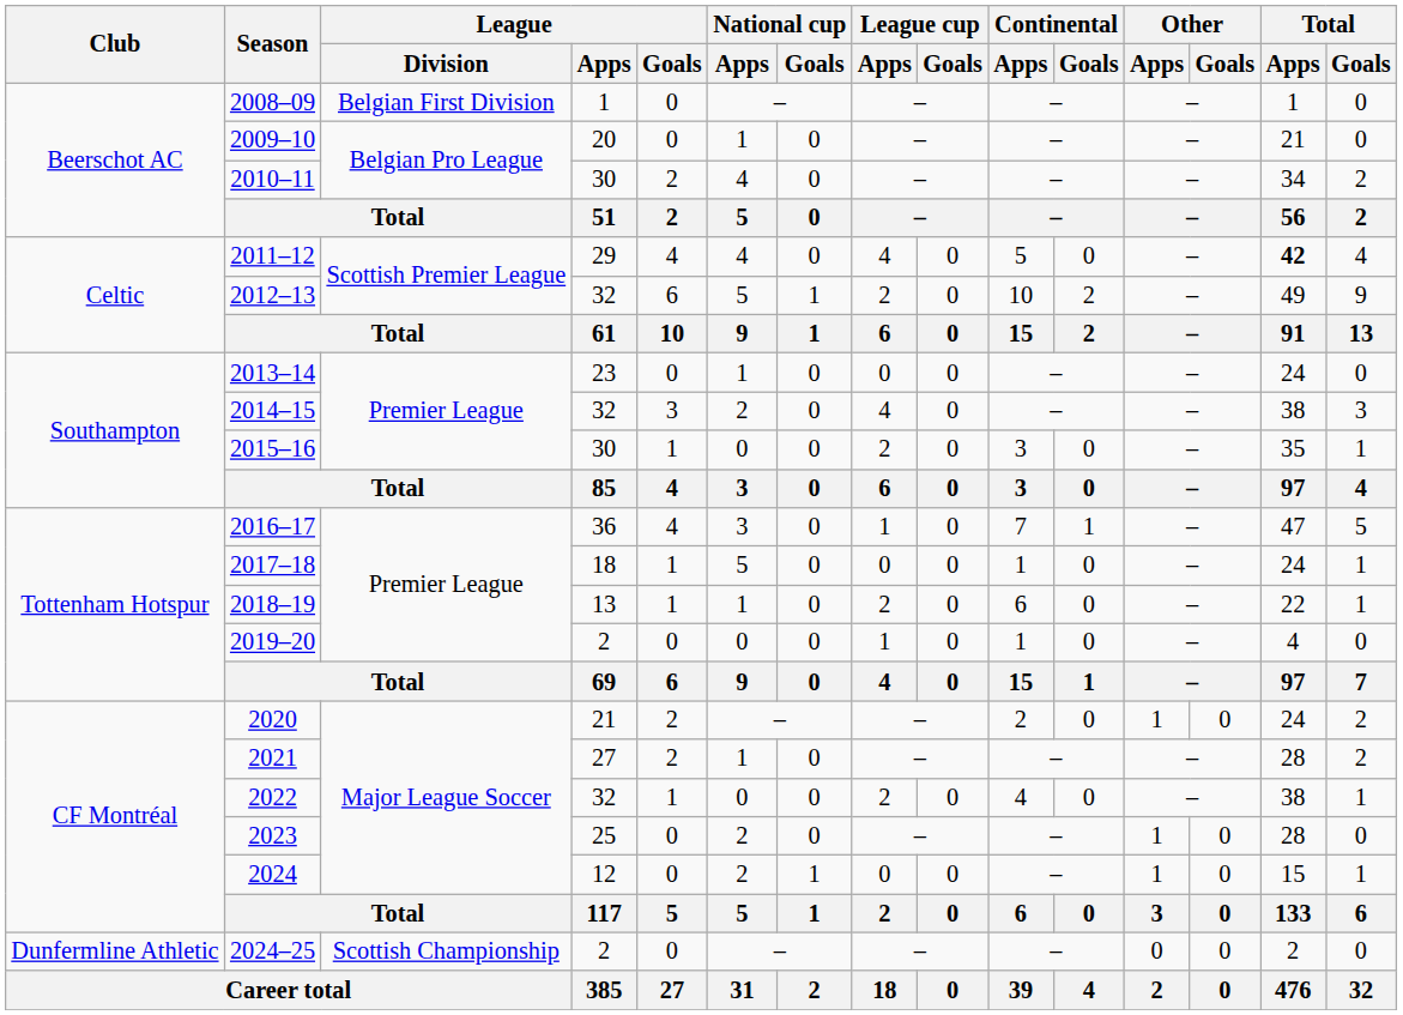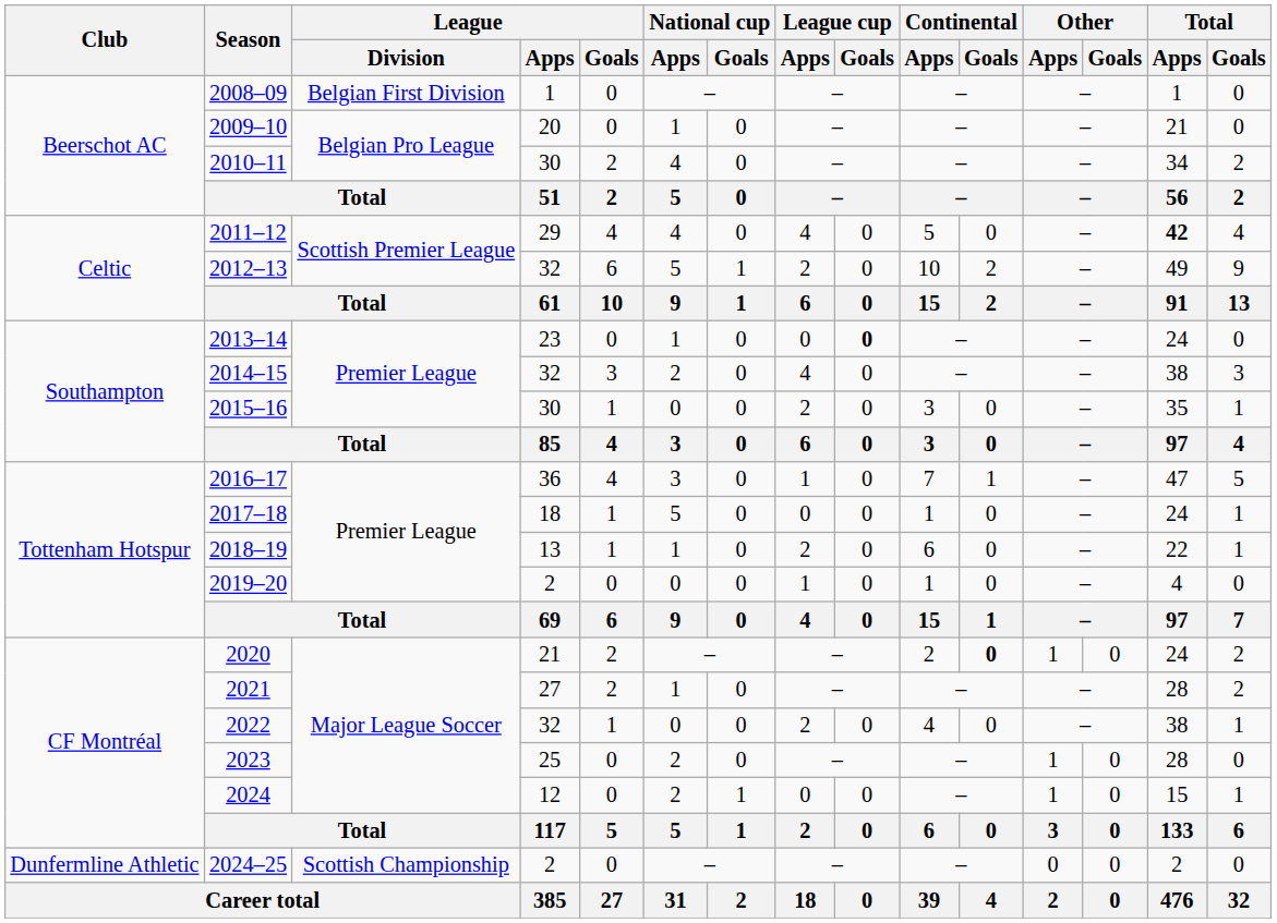2013–14 | League cup / Goals: normal -> bold
2020 | Continental / Goals: normal -> bold
